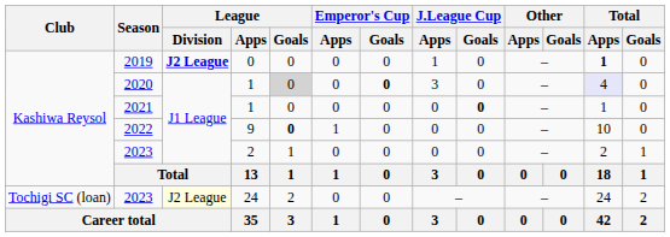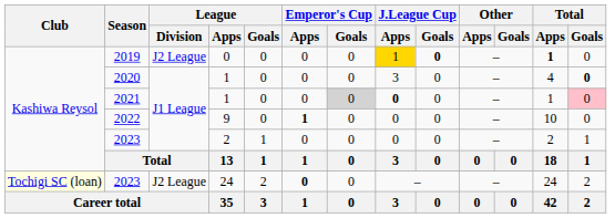2019 | League / Division: bold -> normal
2019 | J.League Cup / Apps: no background -> gold background
2019 | J.League Cup / Goals: normal -> bold
2020 | League / Goals: lightgrey background -> no background
2020 | Emperor's Cup / Goals: bold -> normal
2020 | Total / Apps: lavender background -> no background
2020 | Total / Goals: normal -> bold
2021 | Emperor's Cup / Goals: no background -> lightgrey background
2021 | J.League Cup / Apps: normal -> bold
2021 | J.League Cup / Goals: bold -> normal
2021 | Total / Goals: no background -> pink background
2022 | League / Goals: bold -> normal
2022 | Emperor's Cup / Apps: normal -> bold
2023 / 24 | Club: no background -> lightyellow background
2023 / 24 | League / Division: lightyellow background -> no background
2023 / 24 | Emperor's Cup / Apps: normal -> bold
